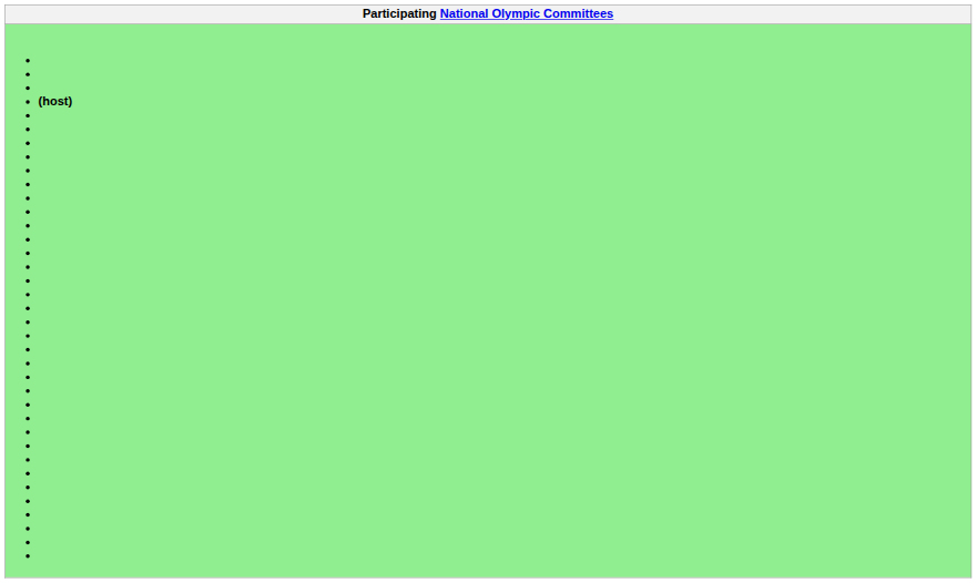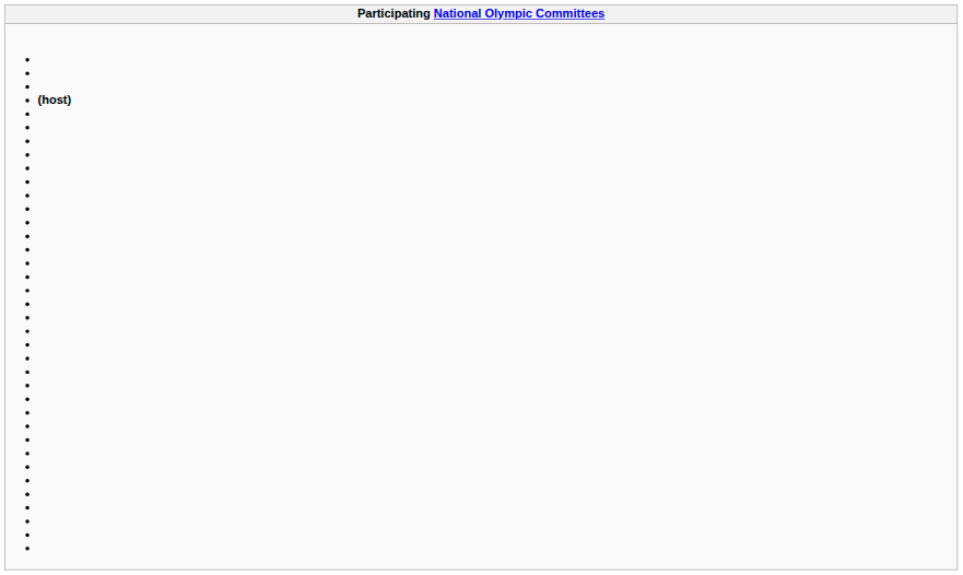row 2 | column 1: lightgreen background -> no background
